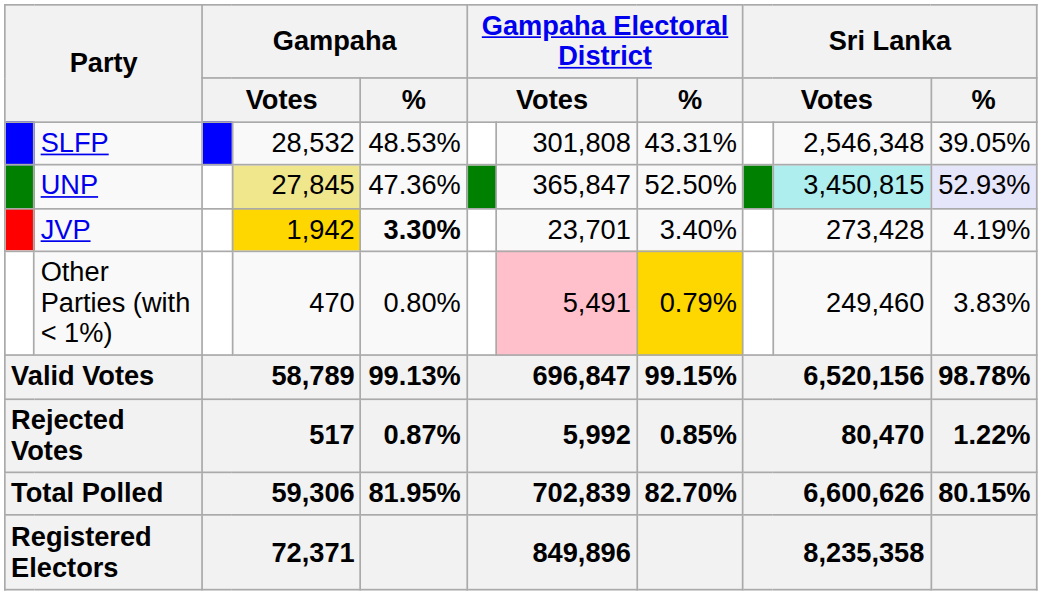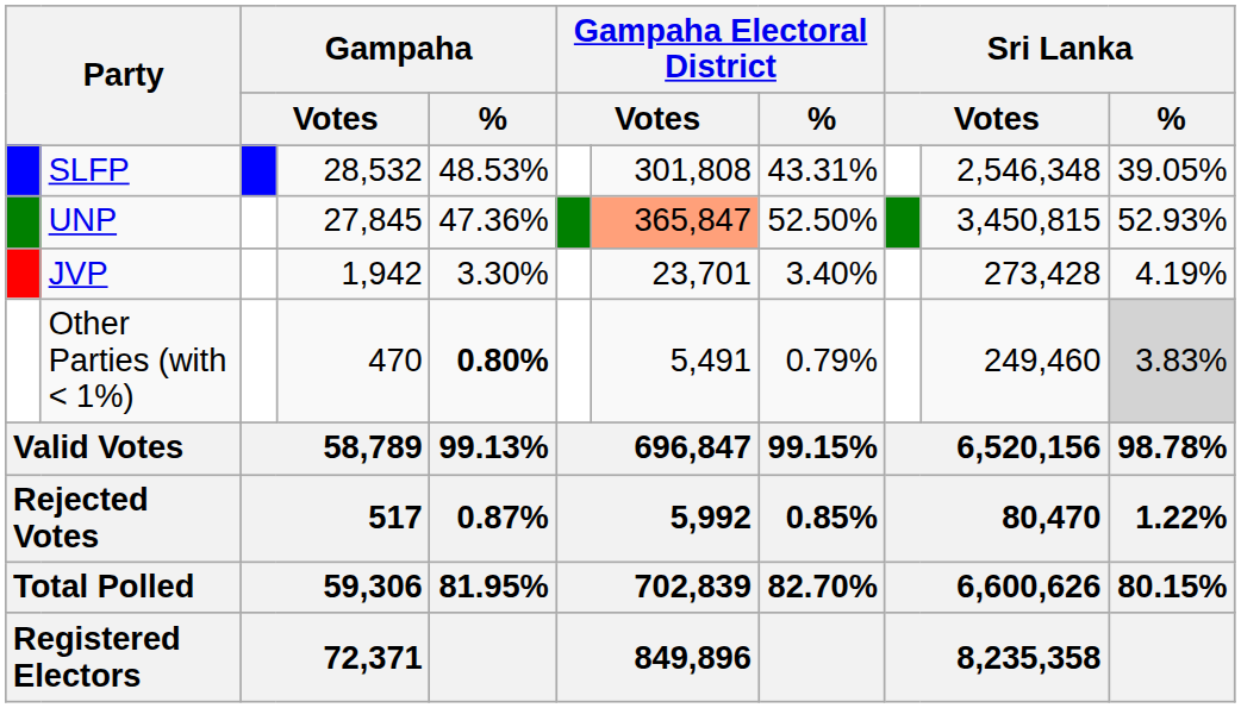UNP | column 4: khaki background -> no background
UNP | column 7: no background -> lightsalmon background
UNP | column 10: paleturquoise background -> no background
UNP | Sri Lanka / %: lavender background -> no background
JVP | column 4: gold background -> no background
JVP | Gampaha / %: bold -> normal
Other Parties (with < 1%) | Gampaha / %: normal -> bold
Other Parties (with < 1%) | column 7: pink background -> no background
Other Parties (with < 1%) | Gampaha Electoral District / %: gold background -> no background
Other Parties (with < 1%) | Sri Lanka / %: no background -> lightgrey background
